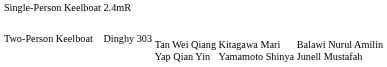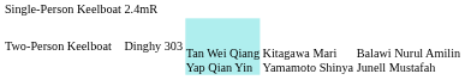Two-Person Keelboat | column 3: no background -> paleturquoise background
